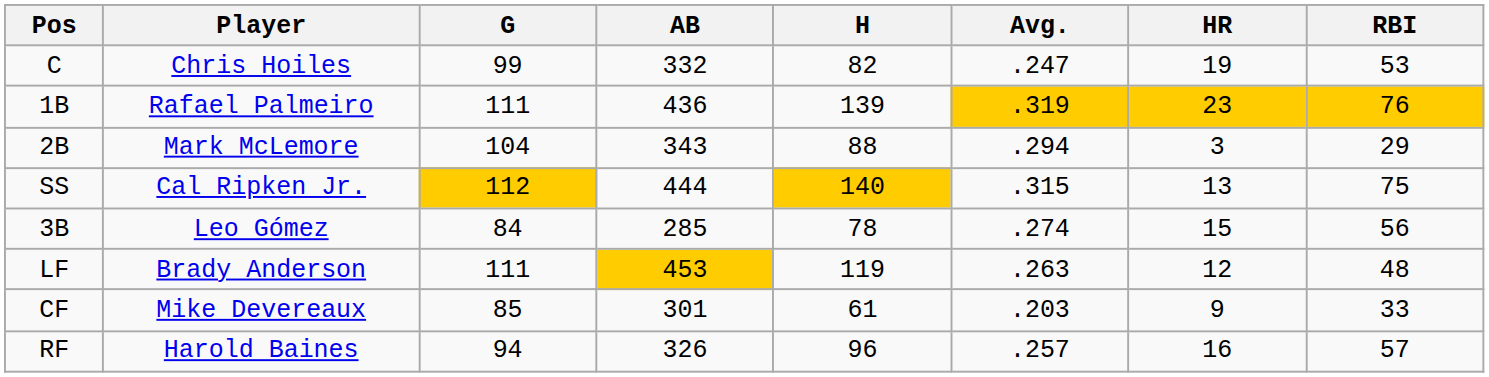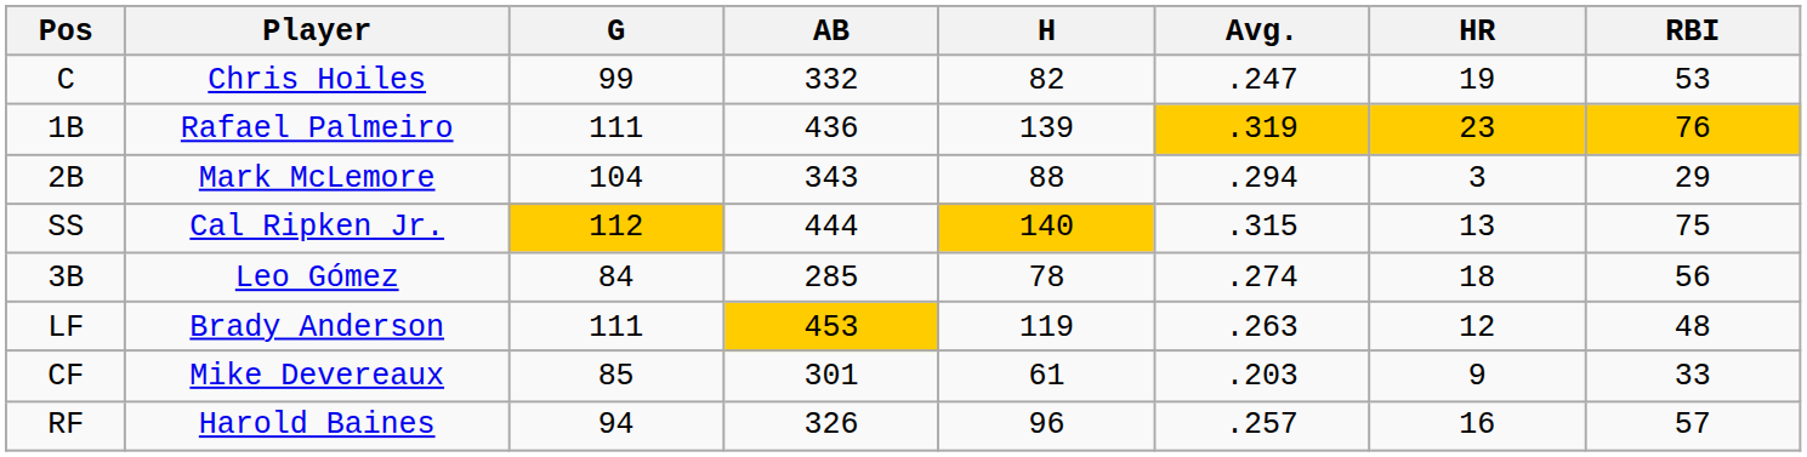3B | HR: 15 -> 18
